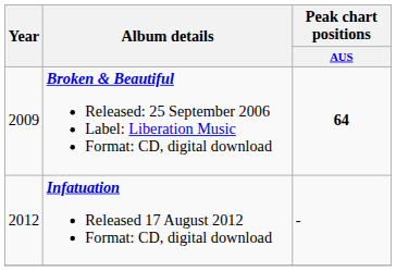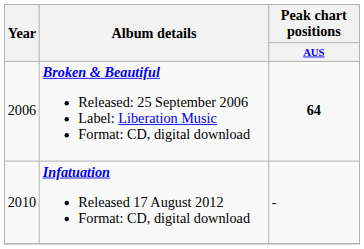row 3 | Year: 2009 -> 2006
row 4 | Year: 2012 -> 2010
